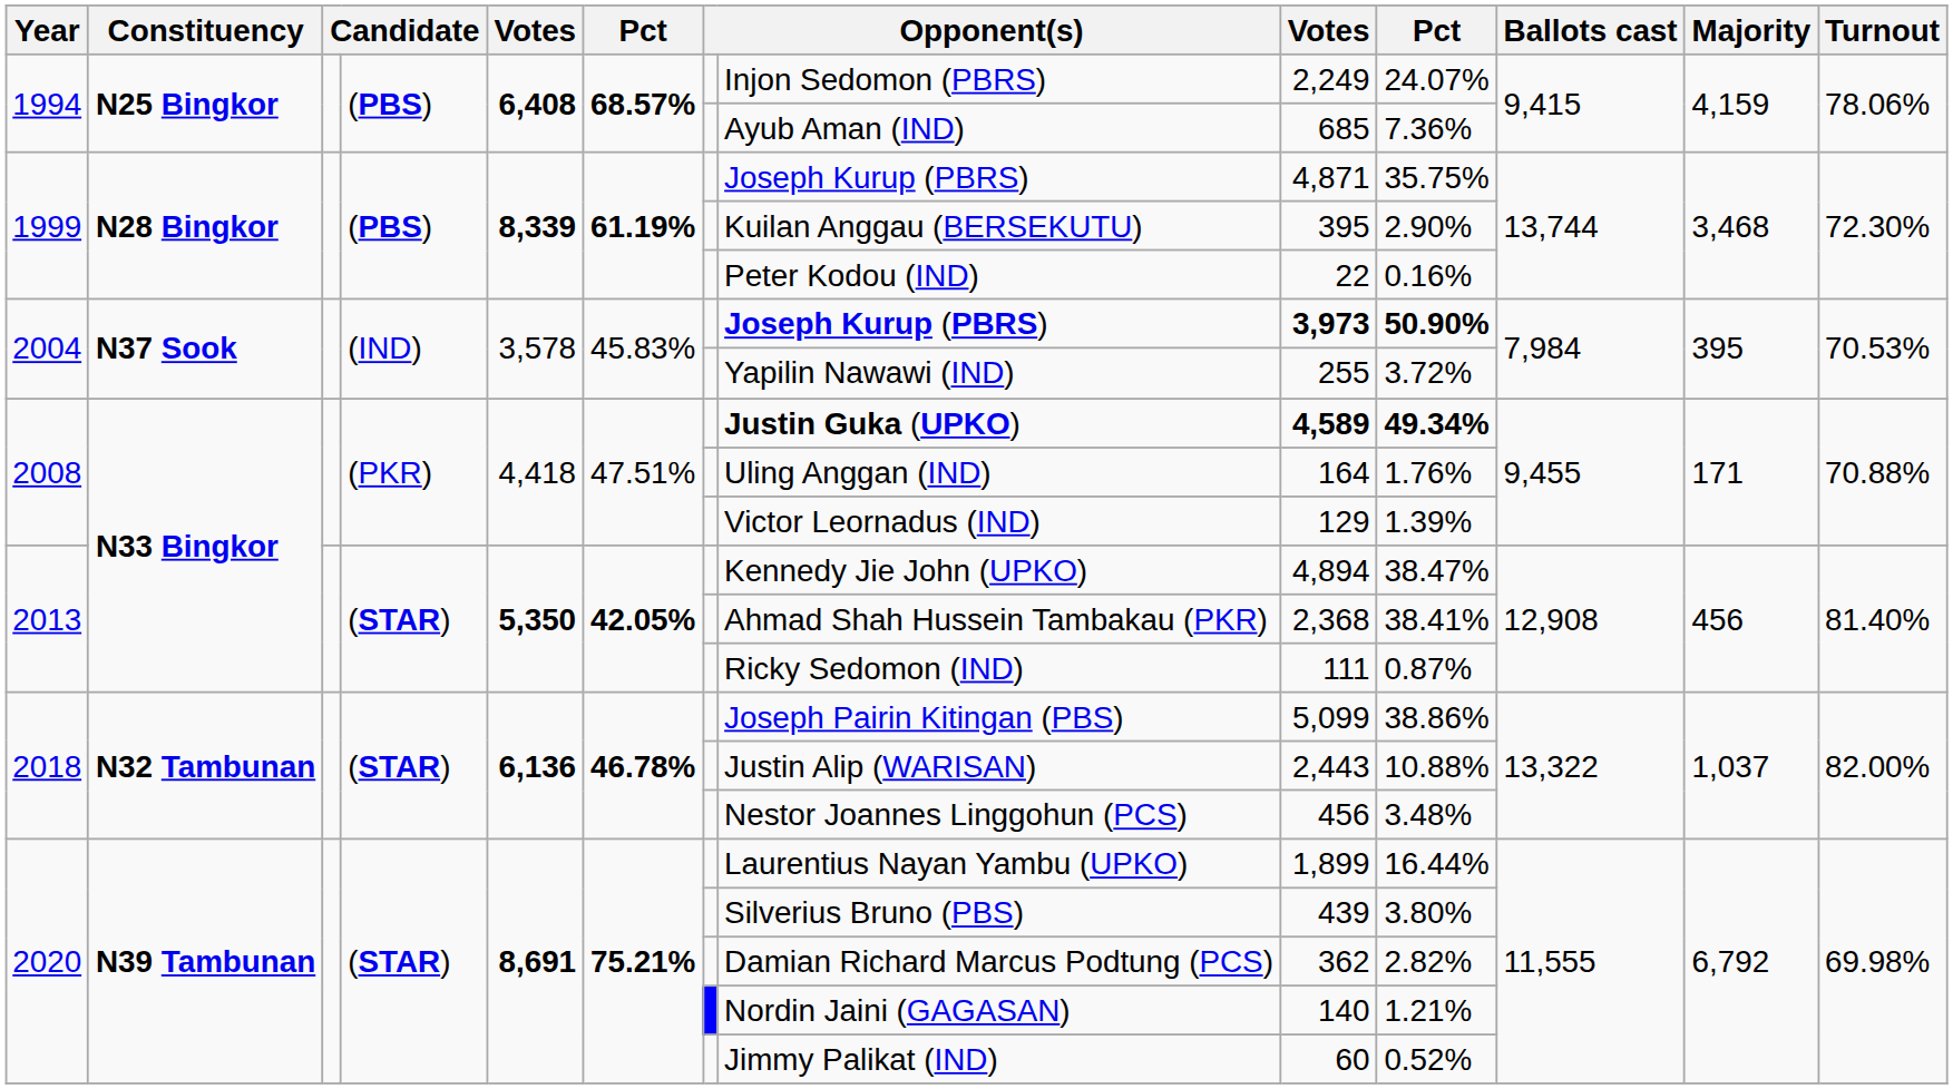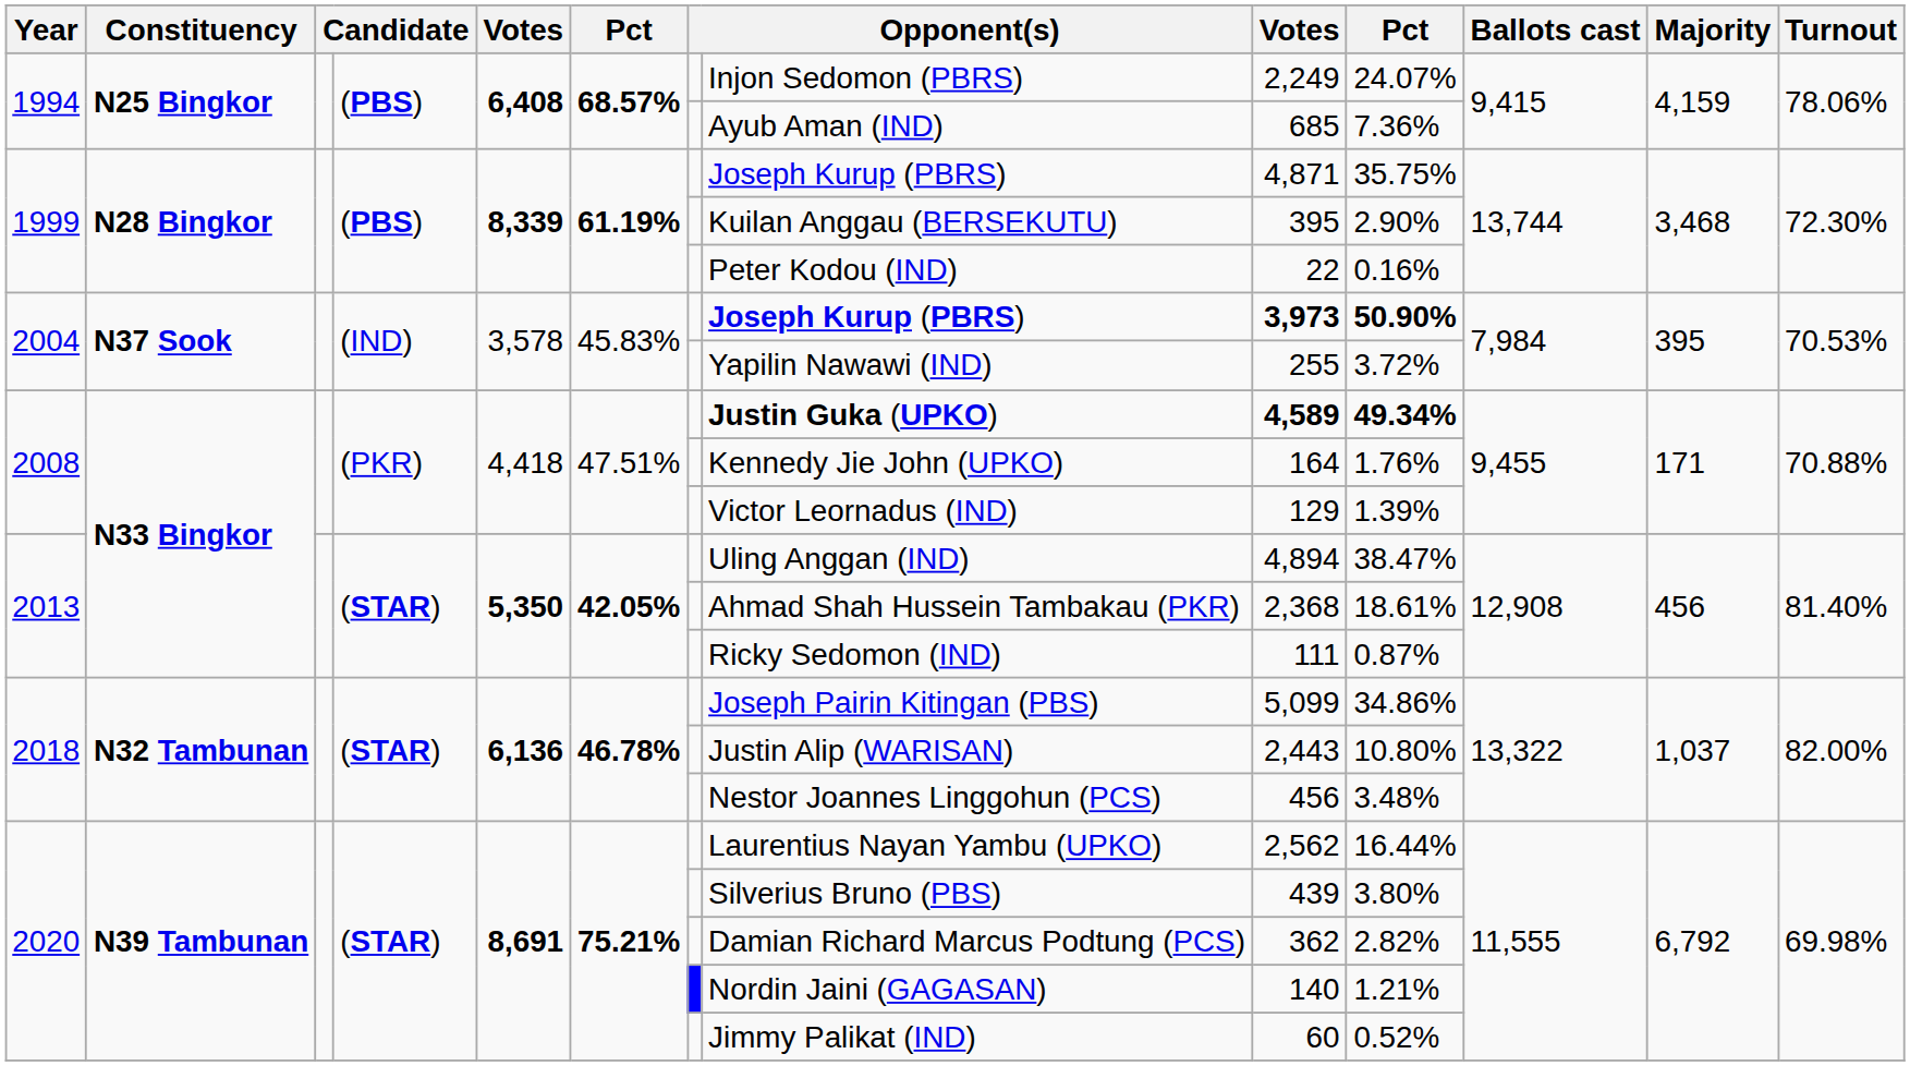row 10 | column 8: Uling Anggan (IND) -> Kennedy Jie John (UPKO)
row 12 | column 8: Kennedy Jie John (UPKO) -> Uling Anggan (IND)
row 13 | column 10: 38.41% -> 18.61%
row 15 | column 10: 38.86% -> 34.86%
row 16 | column 10: 10.88% -> 10.80%
row 18 | column 9: 1,899 -> 2,562
